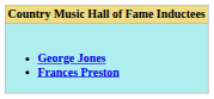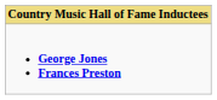row 2 | column 1: paleturquoise background -> no background
